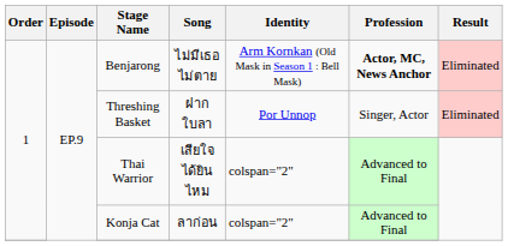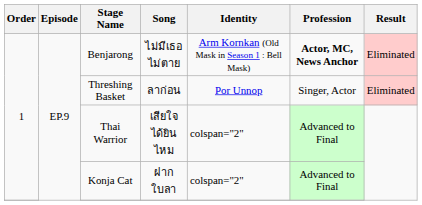Threshing Basket | Song: ฝากใบลา -> ลาก่อน
Konja Cat | Song: ลาก่อน -> ฝากใบลา
